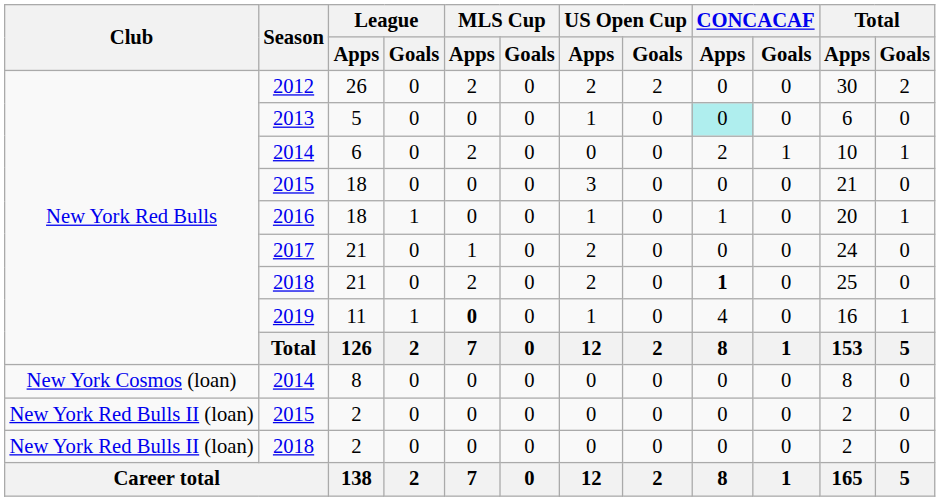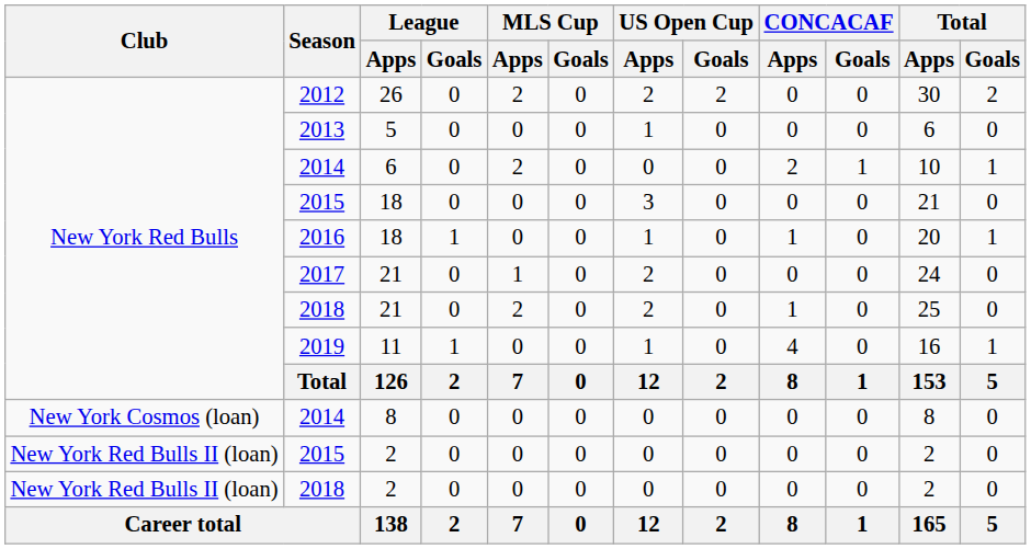2013 | CONCACAF / Apps: paleturquoise background -> no background
2018 / 21 | CONCACAF / Apps: bold -> normal
2019 | MLS Cup / Apps: bold -> normal
